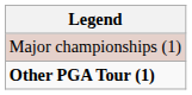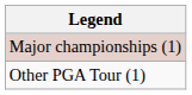row 3 | column 1: bold -> normal
